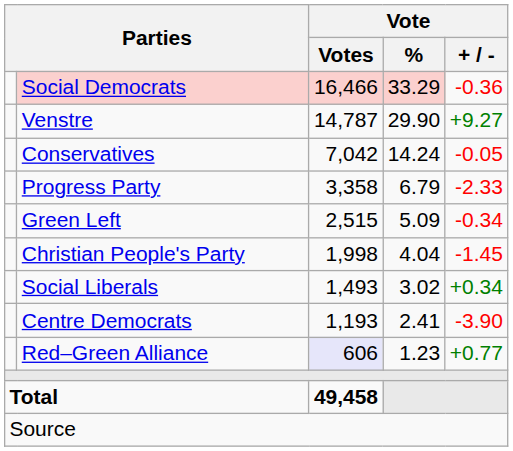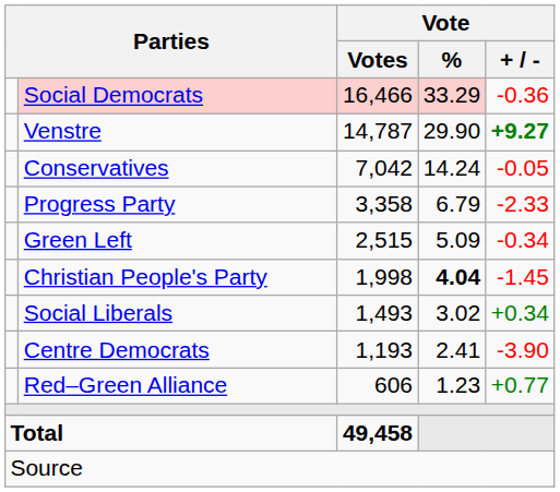Venstre | Vote / + / -: normal -> bold
Christian People's Party | Vote / %: normal -> bold
Red–Green Alliance | Vote / Votes: lavender background -> no background
